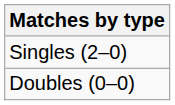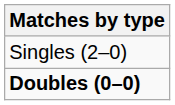row 3 | column 1: normal -> bold
